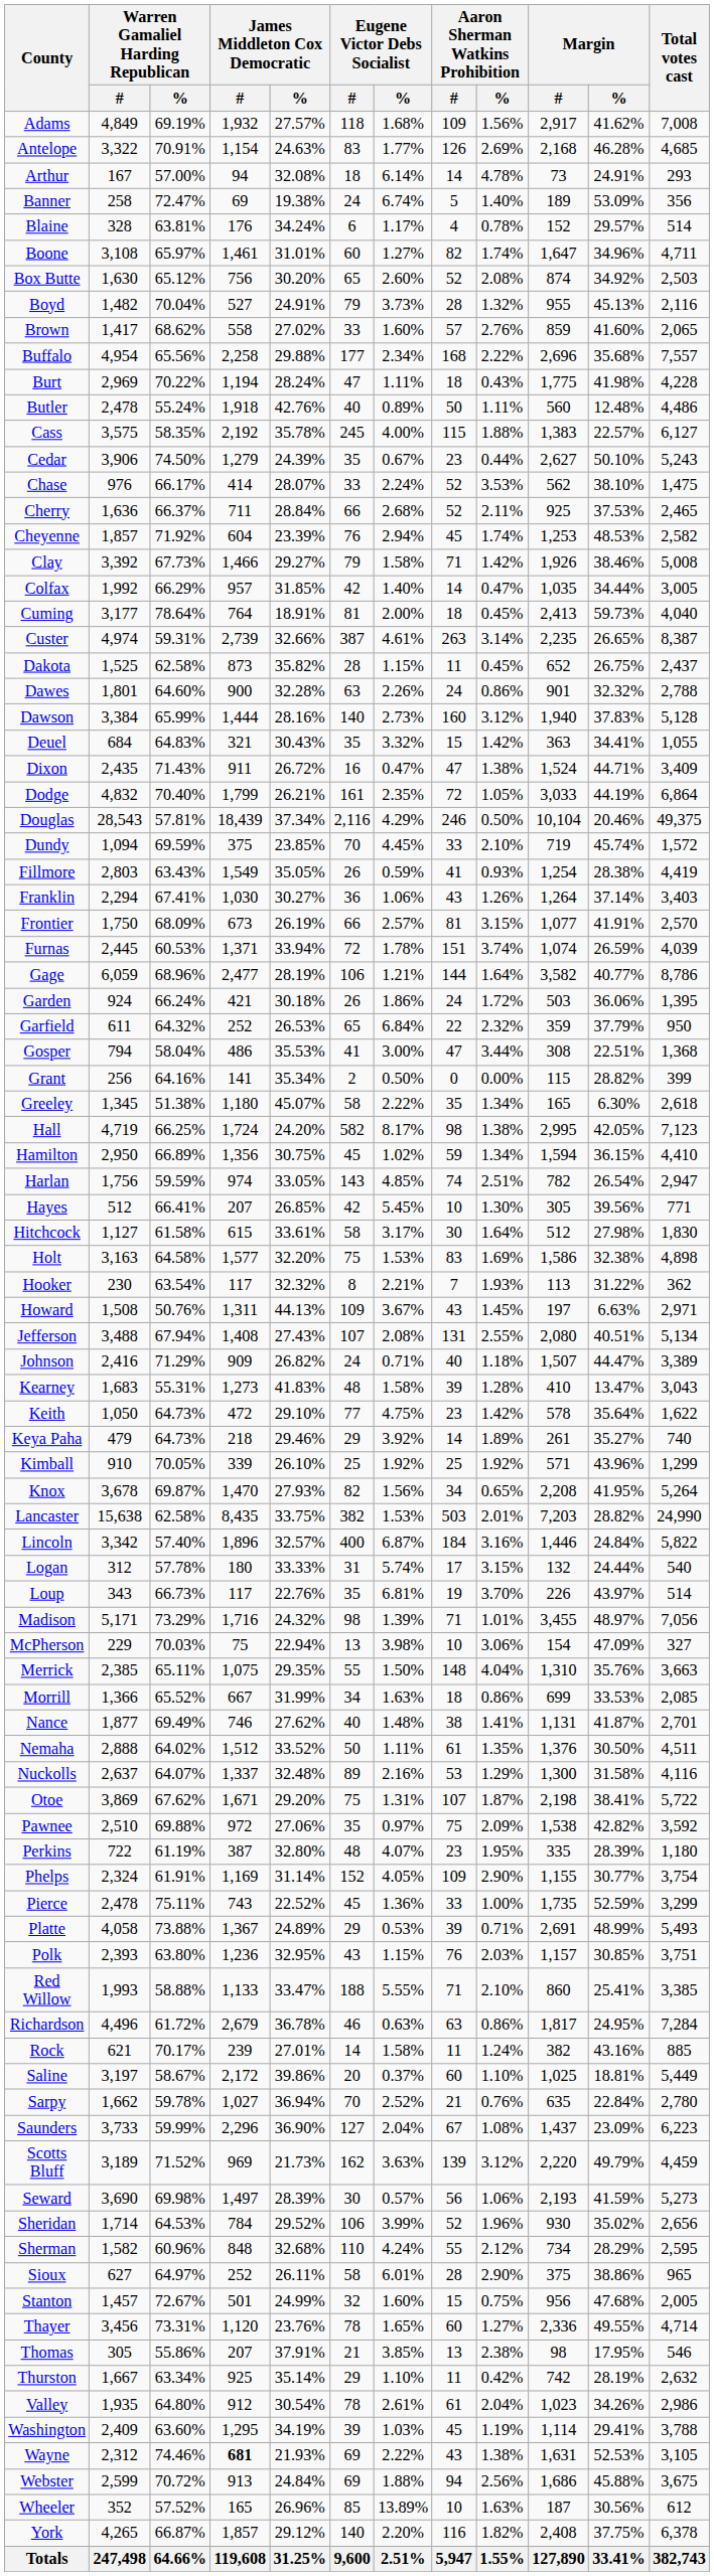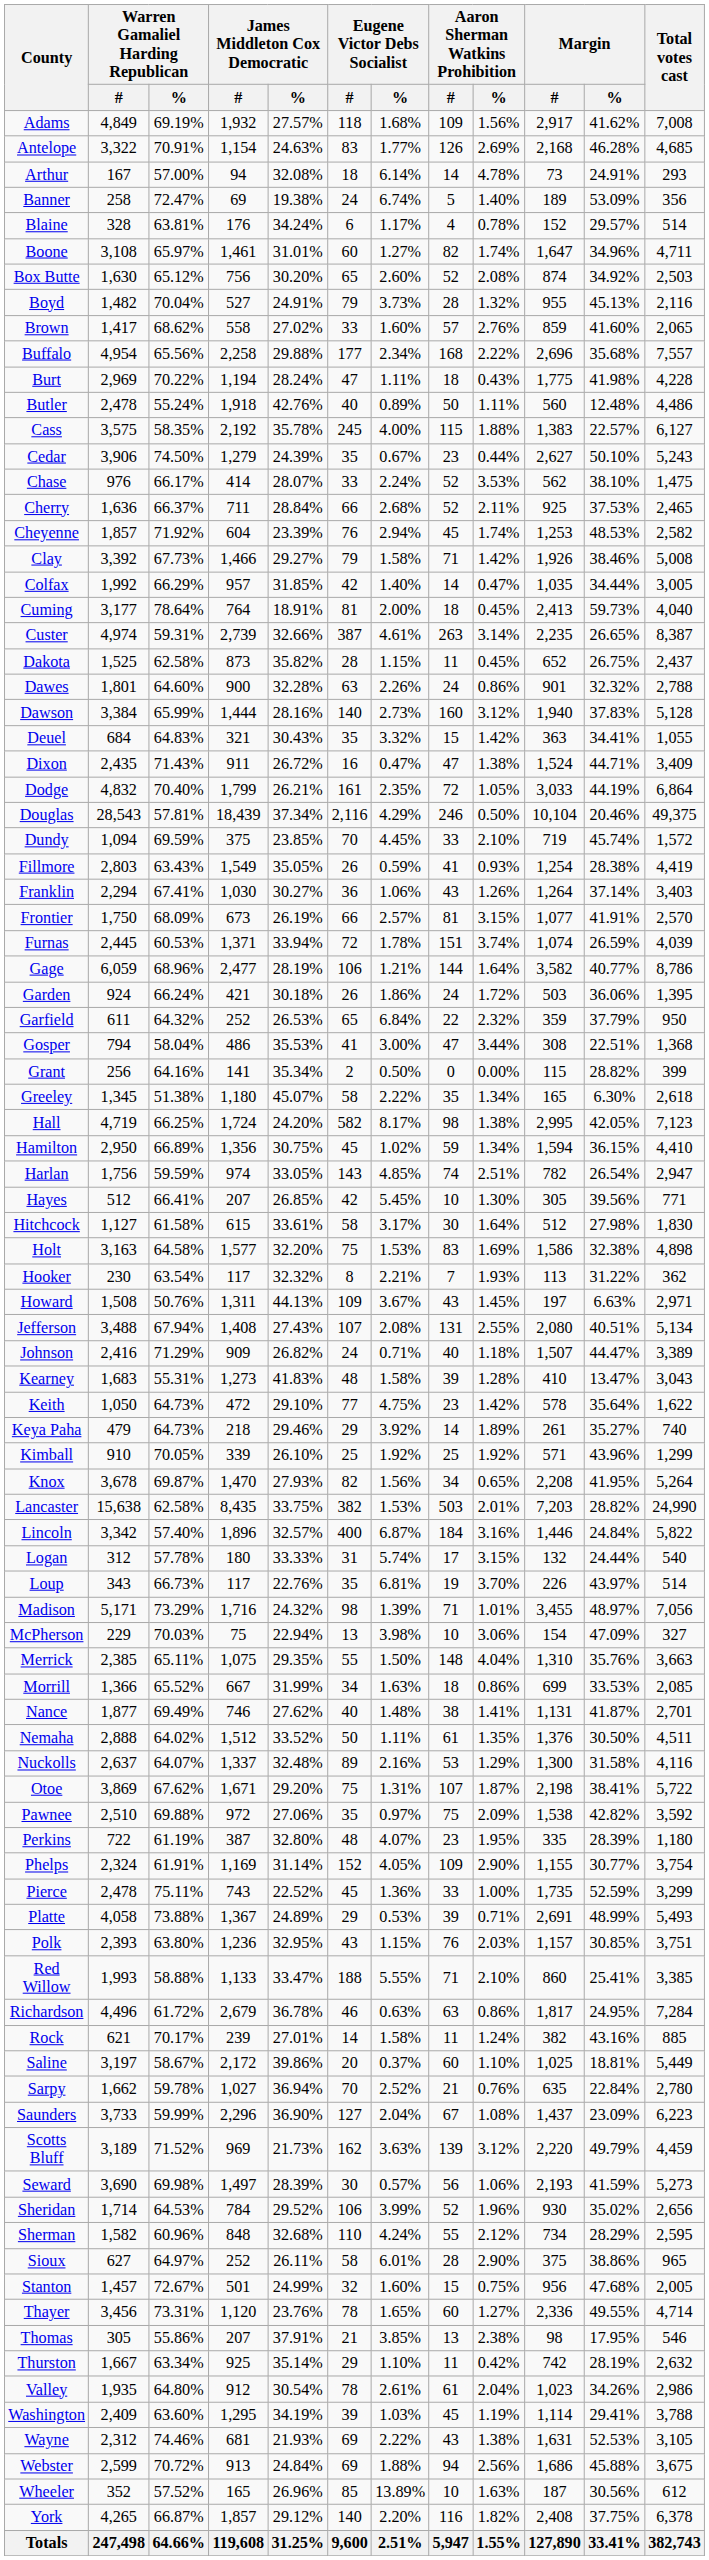Wayne | James Middleton Cox Democratic / #: bold -> normal
